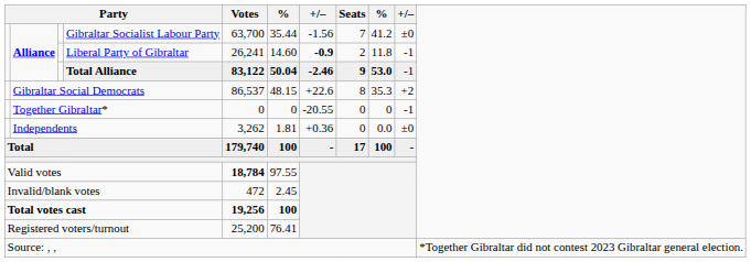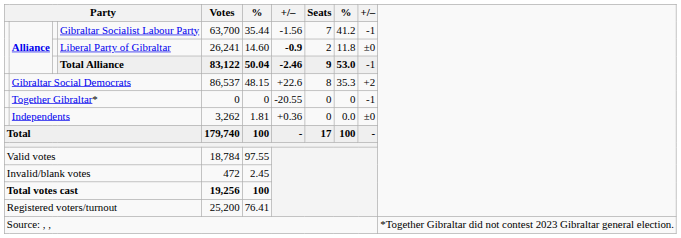Gibraltar Socialist Labour Party | column 10: ±0 -> -1
Liberal Party of Gibraltar | column 10: -1 -> ±0
Valid votes | Votes: bold -> normal
